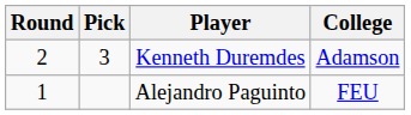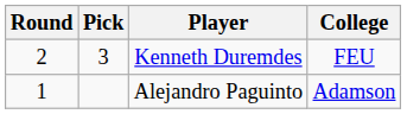Kenneth Duremdes | College: Adamson -> FEU
Alejandro Paguinto | College: FEU -> Adamson
